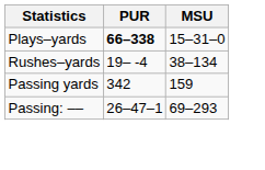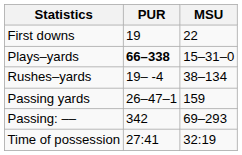+ row: First downs | 19 | 22
Passing yards | PUR: 342 -> 26–47–1
Passing: –– | PUR: 26–47–1 -> 342
+ row: Time of possession | 27:41 | 32:19
